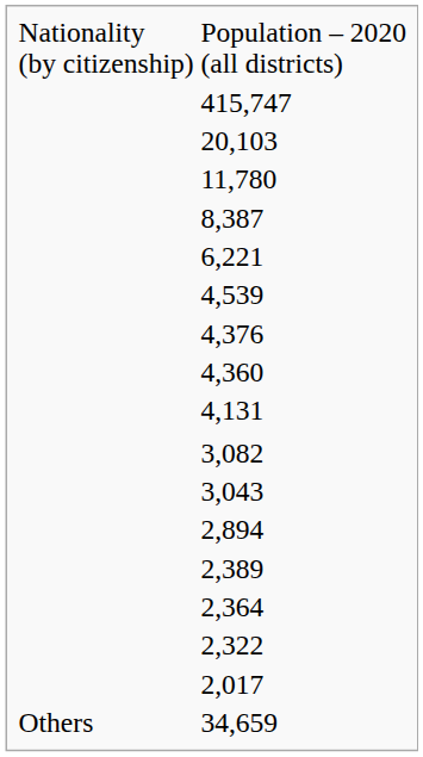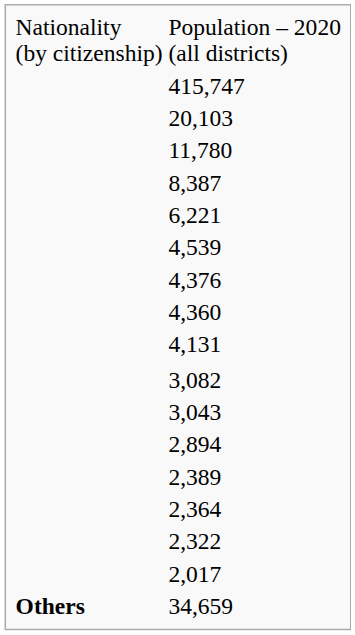34,659 | column 1: normal -> bold
